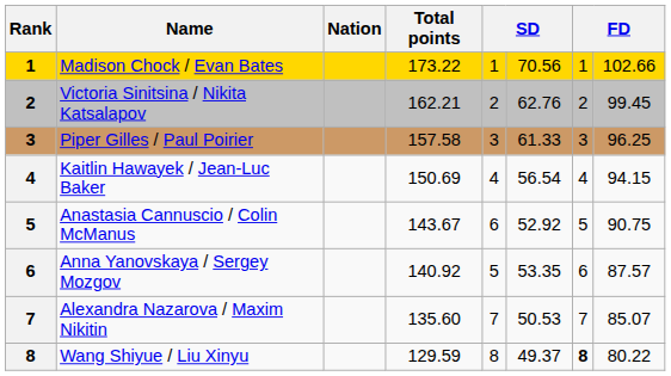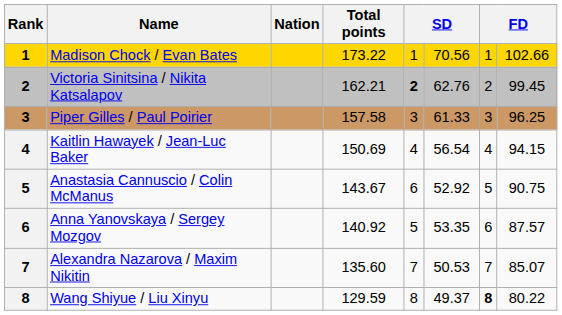Victoria Sinitsina / Nikita Katsalapov | column 5: normal -> bold
